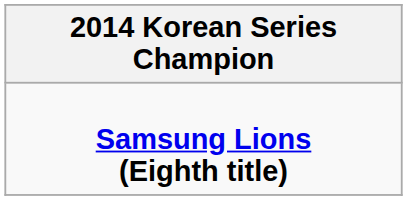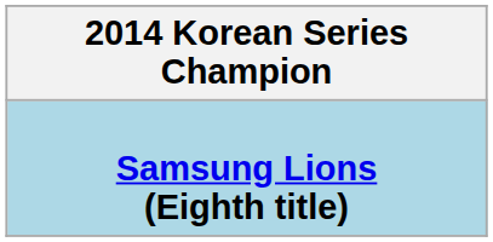row 2 | column 1: no background -> lightblue background
